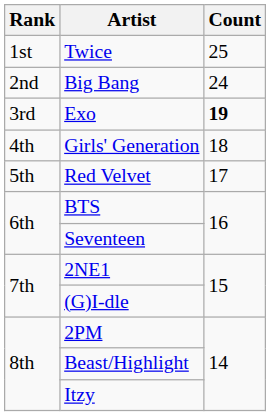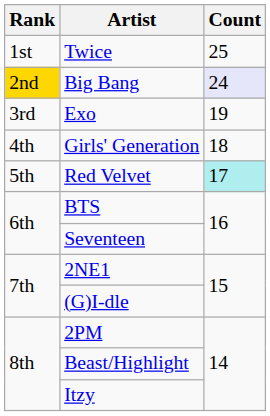Big Bang | Rank: no background -> gold background
Big Bang | Count: no background -> lavender background
Exo | Count: bold -> normal
Red Velvet | Count: no background -> paleturquoise background
